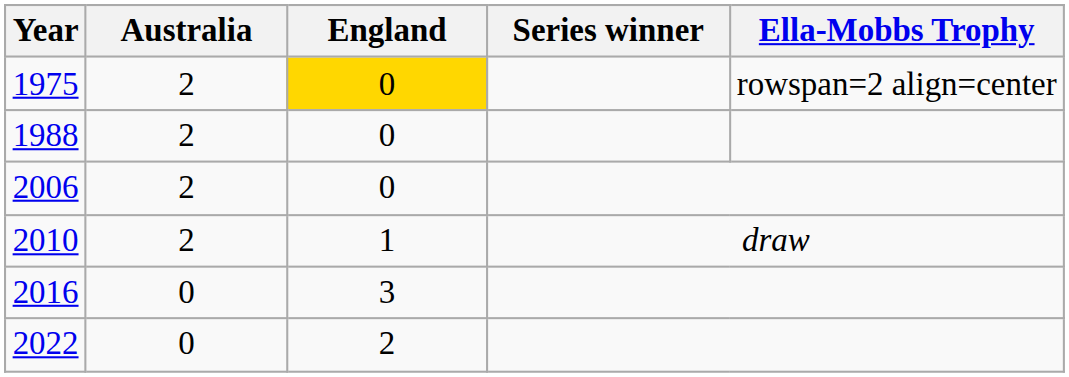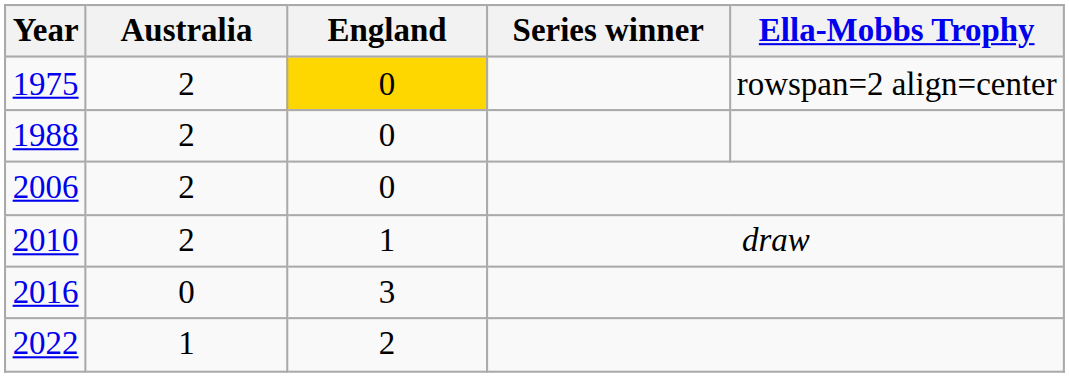2022 | Australia: 0 -> 1
